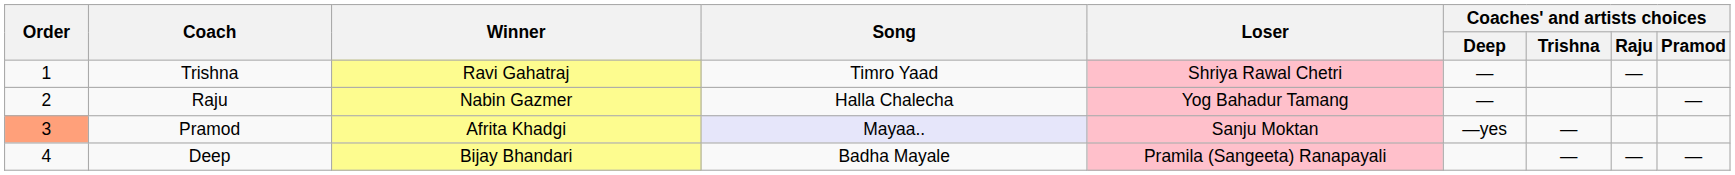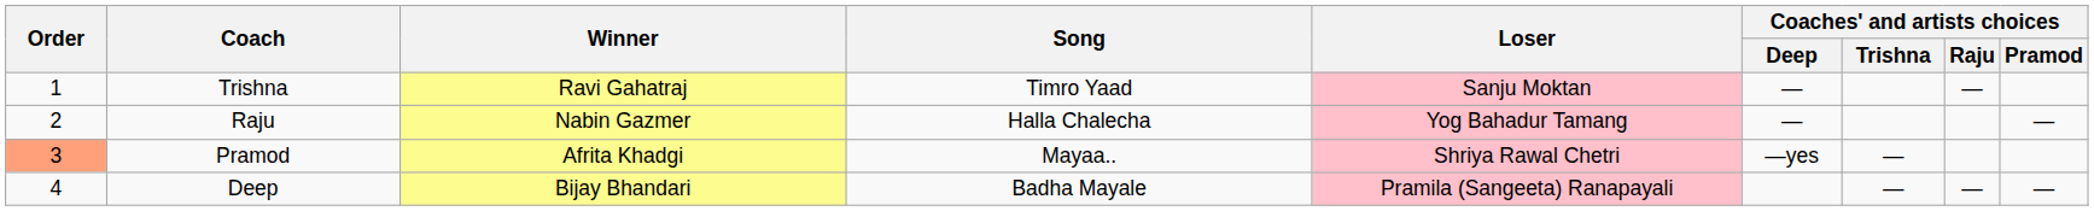row 3 | Loser: Shriya Rawal Chetri -> Sanju Moktan
row 5 | Song: lavender background -> no background
row 5 | Loser: Sanju Moktan -> Shriya Rawal Chetri
